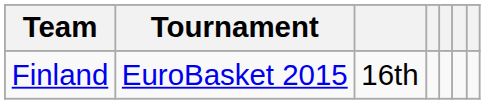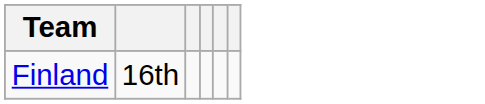- column: Tournament | EuroBasket 2015
